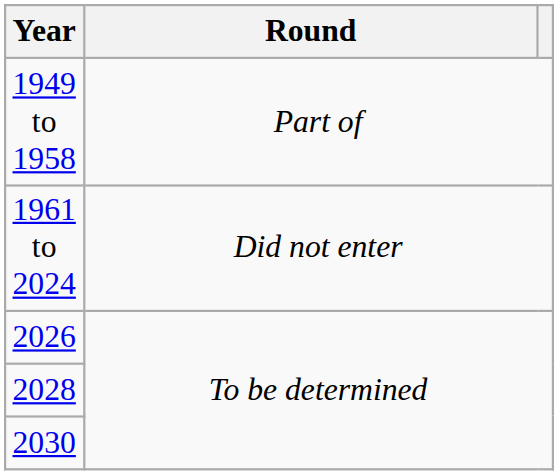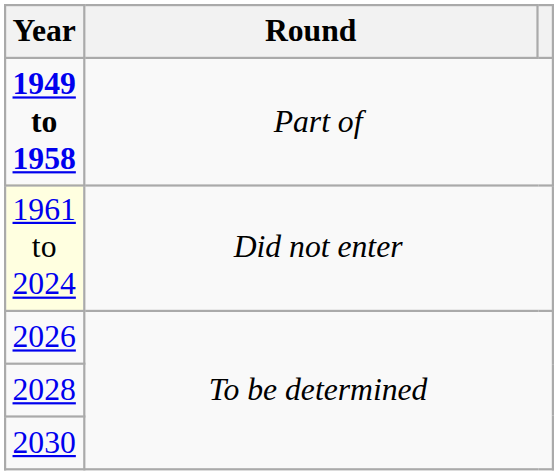1949 to 1958 | Year: normal -> bold
1961 to 2024 | Year: no background -> lightyellow background
